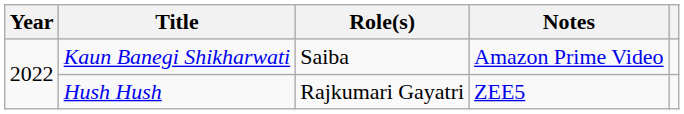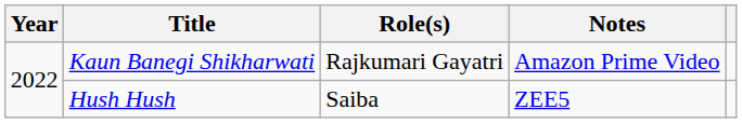Kaun Banegi Shikharwati | Role(s): Saiba -> Rajkumari Gayatri
Hush Hush | Role(s): Rajkumari Gayatri -> Saiba
